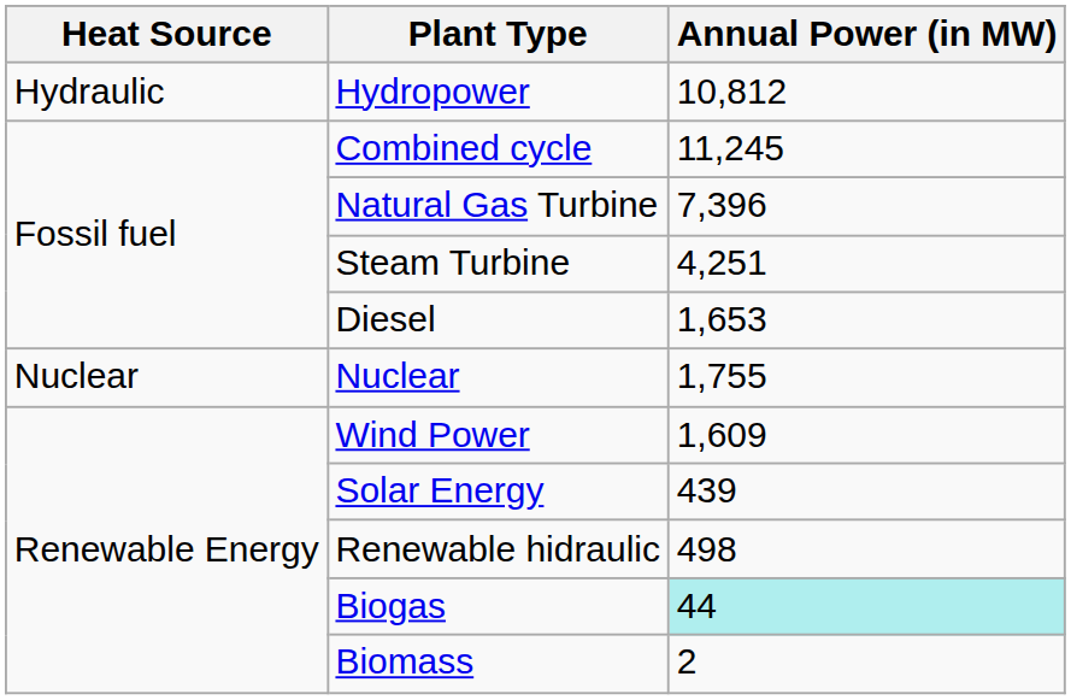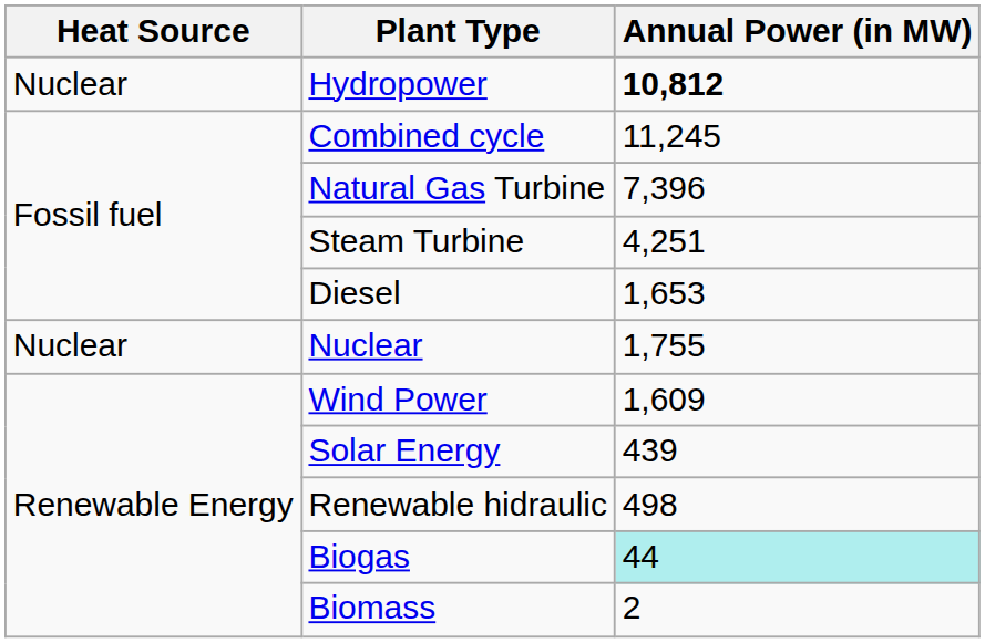Hydropower | Heat Source: Hydraulic -> Nuclear
Hydropower | Annual Power (in MW): normal -> bold
